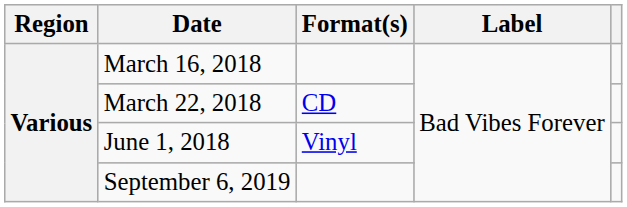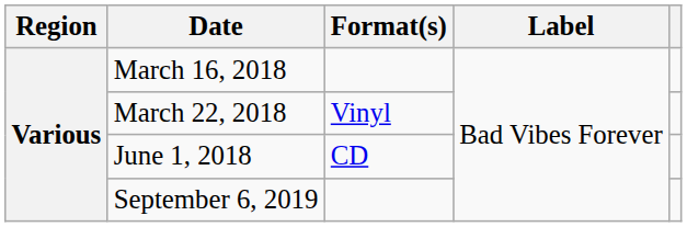March 22, 2018 | Format(s): CD -> Vinyl
June 1, 2018 | Format(s): Vinyl -> CD
